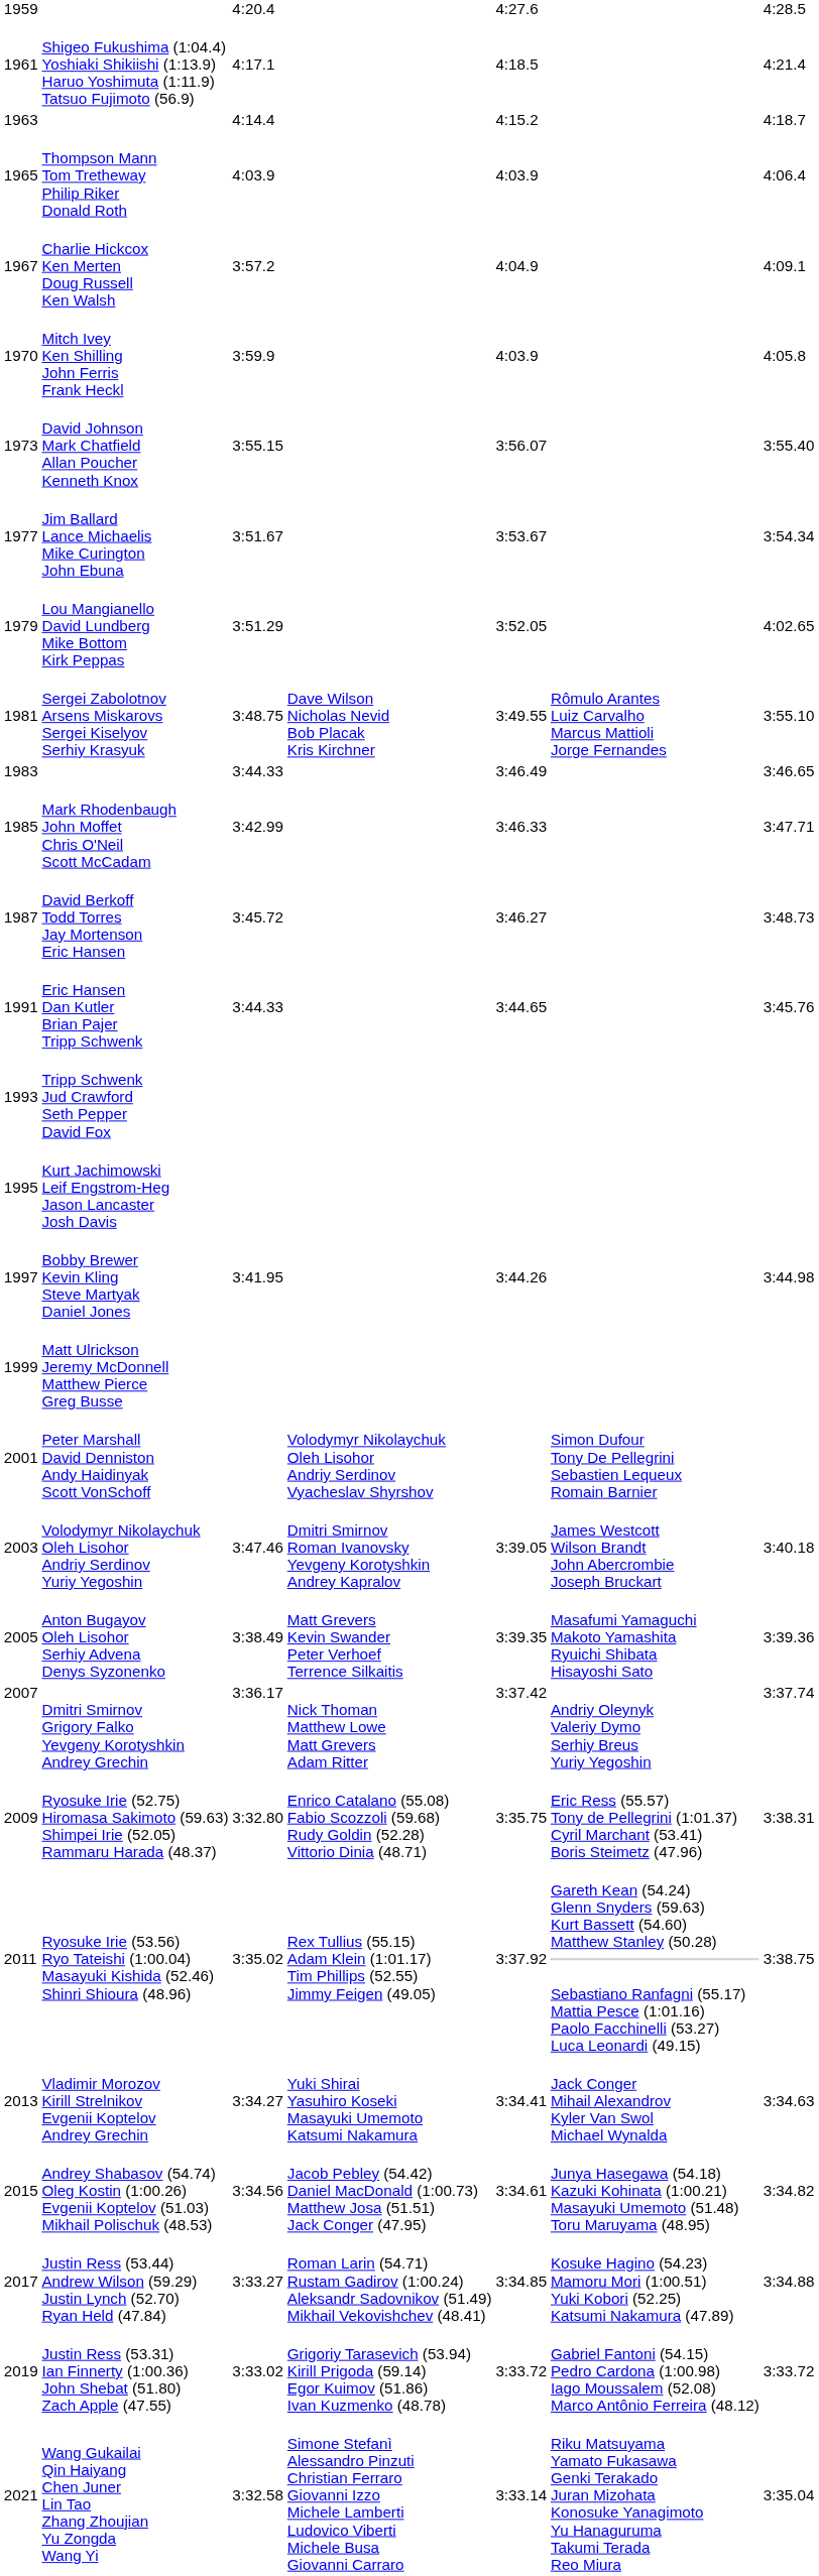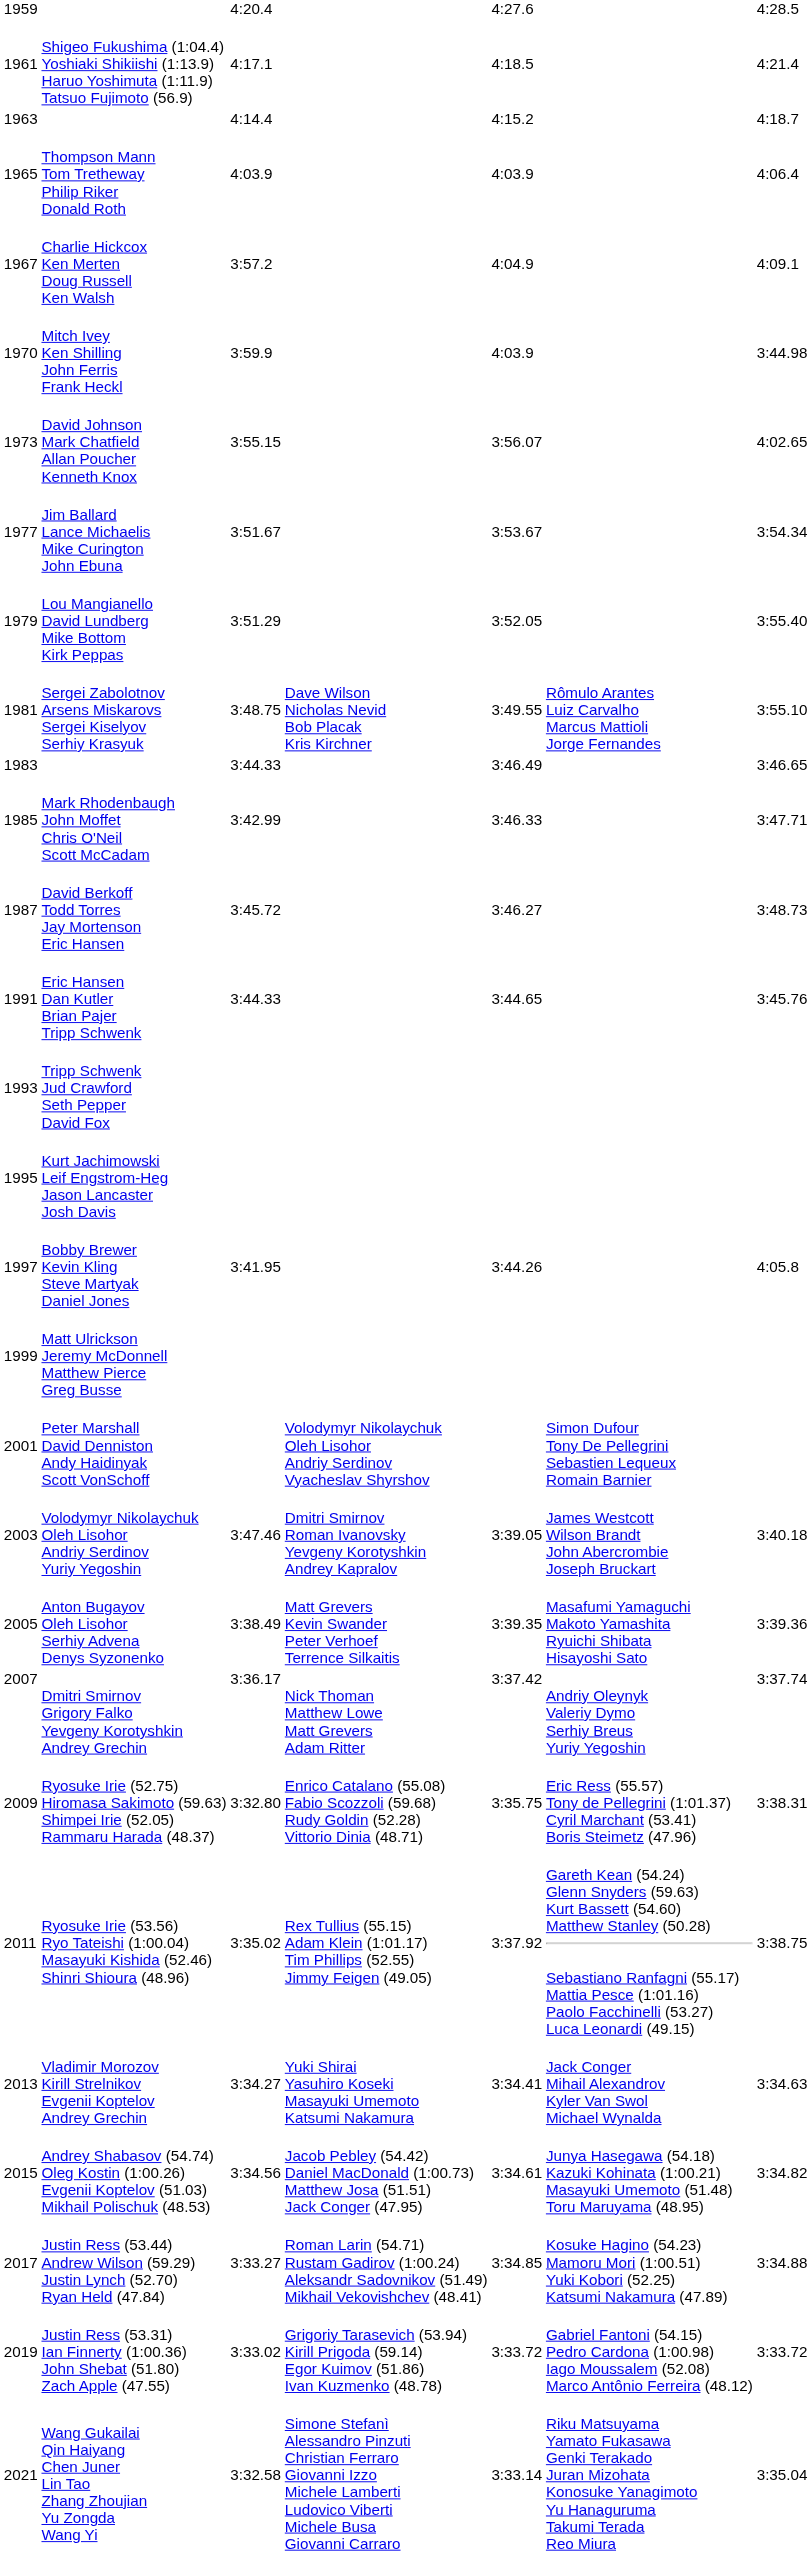Mitch Ivey Ken Shilling John Ferris Frank Heckl | column 7: 4:05.8 -> 3:44.98
David Johnson Mark Chatfield Allan Poucher Kenneth Knox | column 7: 3:55.40 -> 4:02.65
Lou Mangianello David Lundberg Mike Bottom Kirk Peppas | column 7: 4:02.65 -> 3:55.40
Bobby Brewer Kevin Kling Steve Martyak Daniel Jones | column 7: 3:44.98 -> 4:05.8
